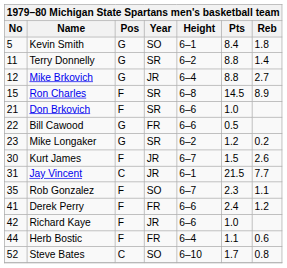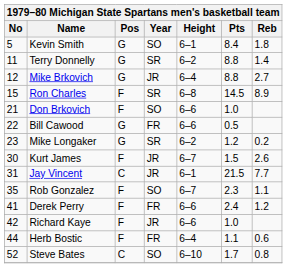Don Brkovich | Year: SR -> SO
